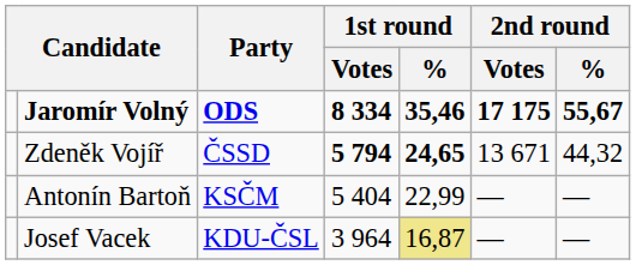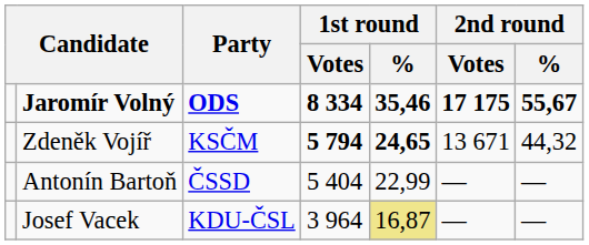Zdeněk Vojíř | Party: ČSSD -> KSČM
Antonín Bartoň | Party: KSČM -> ČSSD
